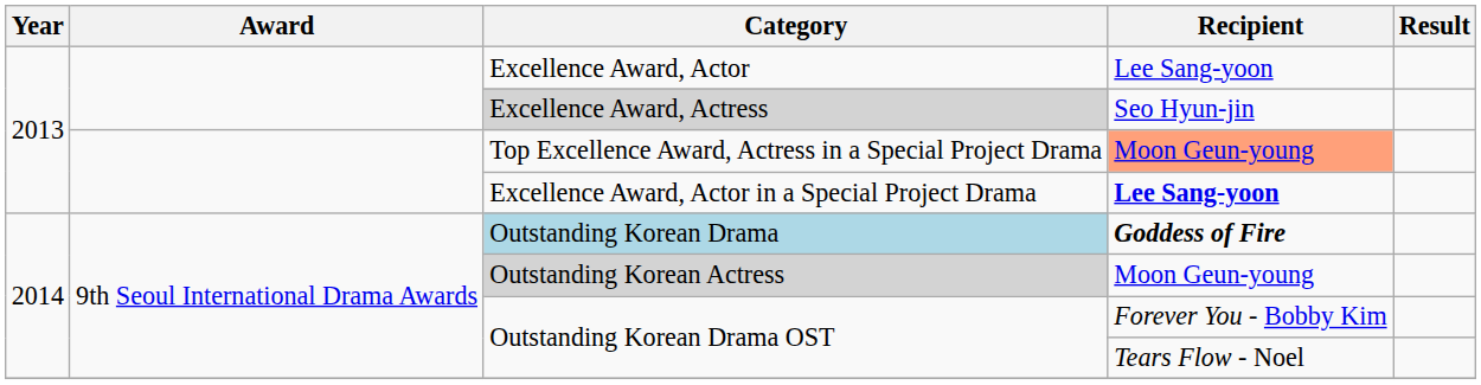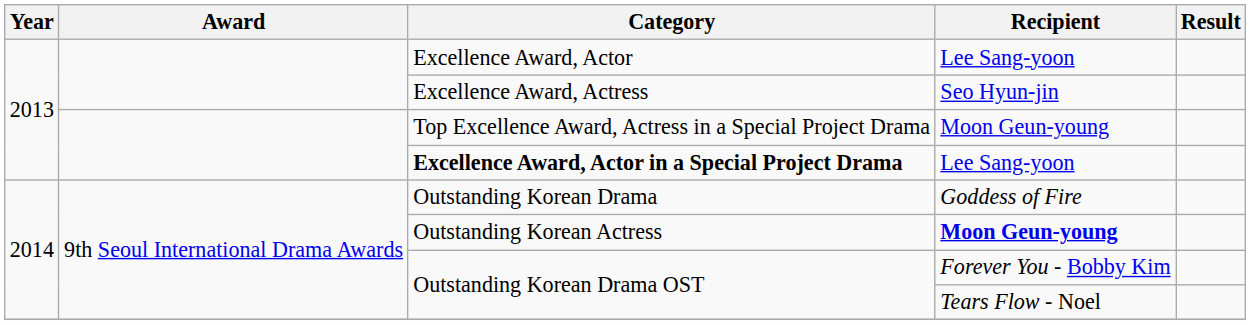Excellence Award, Actress | Category: lightgrey background -> no background
Top Excellence Award, Actress in a Special Project Drama | Recipient: lightsalmon background -> no background
Excellence Award, Actor in a Special Project Drama | Category: normal -> bold
Excellence Award, Actor in a Special Project Drama | Recipient: bold -> normal
Outstanding Korean Drama | Category: lightblue background -> no background
Outstanding Korean Drama | Recipient: bold -> normal
Outstanding Korean Actress | Category: lightgrey background -> no background
Outstanding Korean Actress | Recipient: normal -> bold
